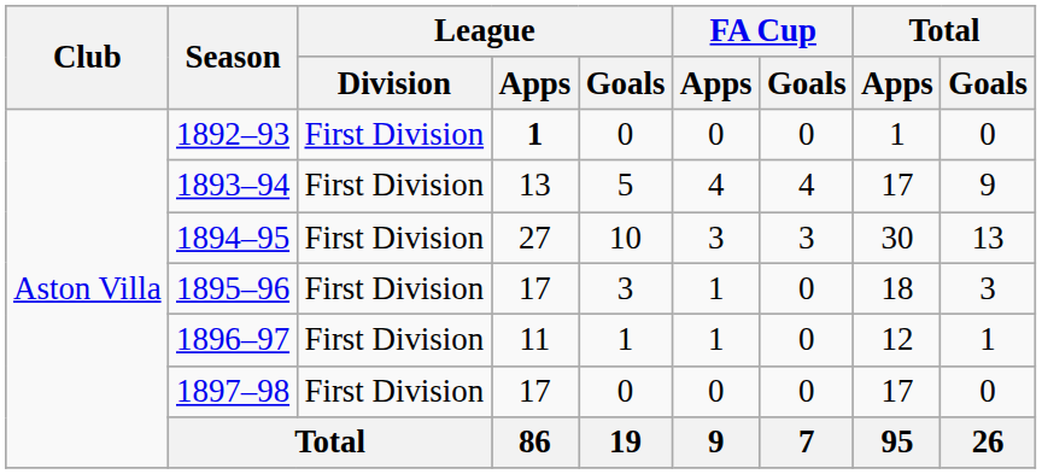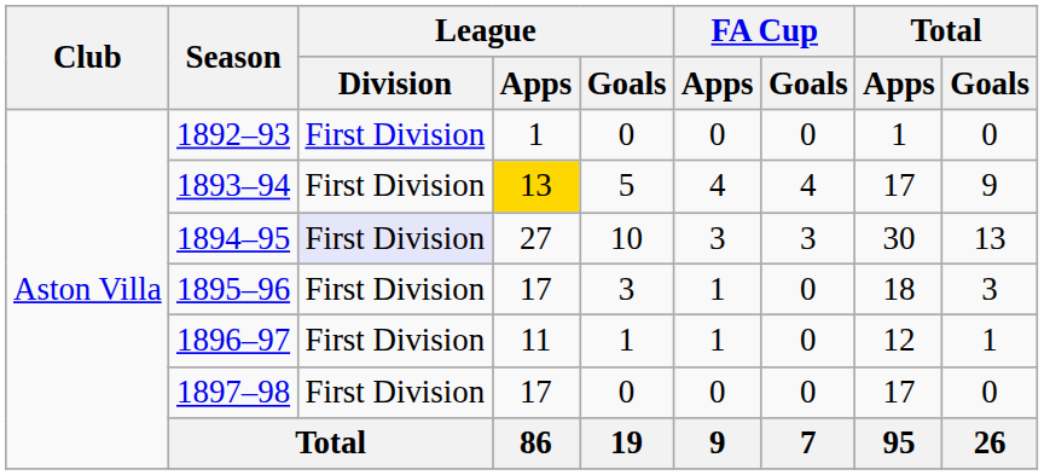1892–93 | League / Apps: bold -> normal
1893–94 | League / Apps: no background -> gold background
1894–95 | League / Division: no background -> lavender background
